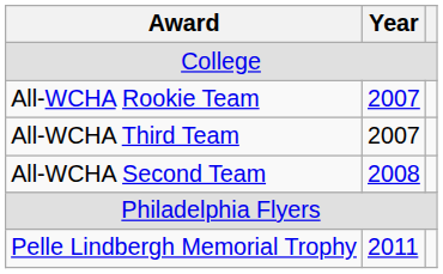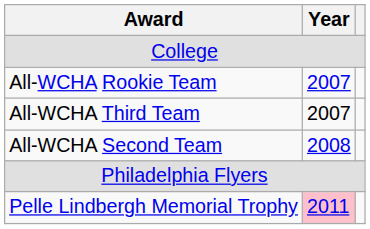Pelle Lindbergh Memorial Trophy | Year: no background -> pink background
